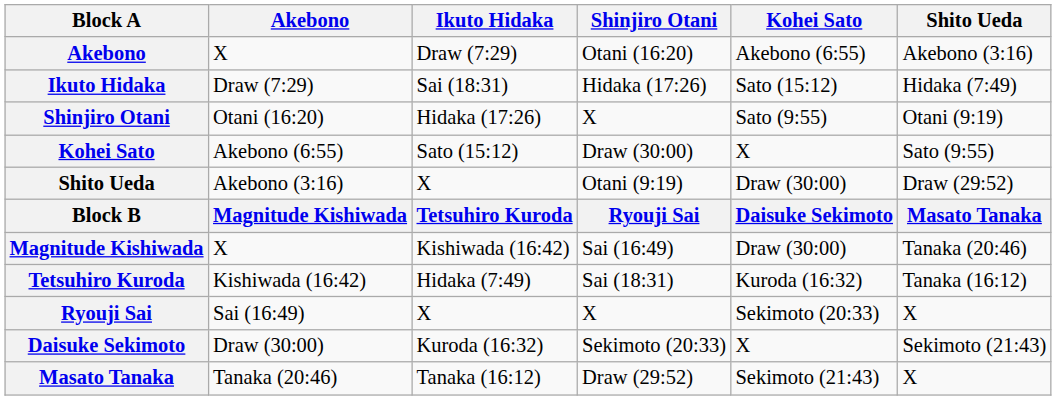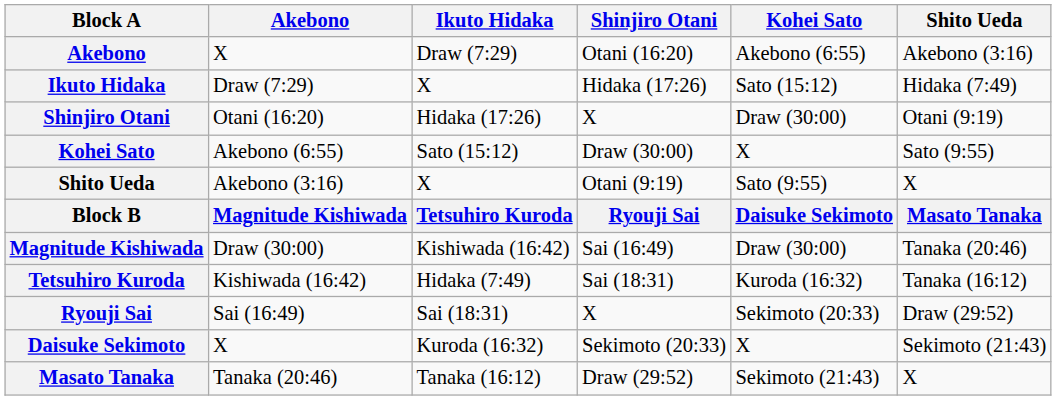row 3 | Ikuto Hidaka: Sai (18:31) -> X
row 4 | Kohei Sato: Sato (9:55) -> Draw (30:00)
row 6 | Kohei Sato: Draw (30:00) -> Sato (9:55)
row 6 | Shito Ueda: Draw (29:52) -> X
row 8 | Akebono: X -> Draw (30:00)
row 10 | Ikuto Hidaka: X -> Sai (18:31)
row 10 | Shito Ueda: X -> Draw (29:52)
row 11 | Akebono: Draw (30:00) -> X
